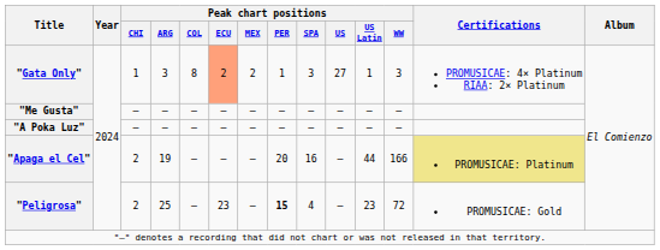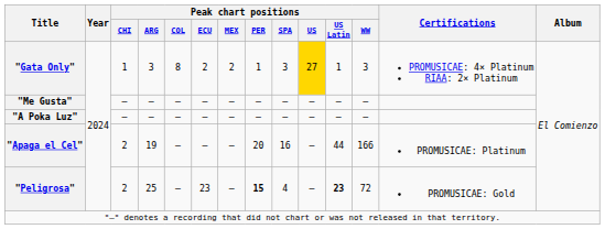"Gata Only" | Peak chart positions / ECU: lightsalmon background -> no background
"Gata Only" | Peak chart positions / US: no background -> gold background
"Apaga el Cel" | Certifications: khaki background -> no background
"Peligrosa" | Peak chart positions / US Latin: normal -> bold
